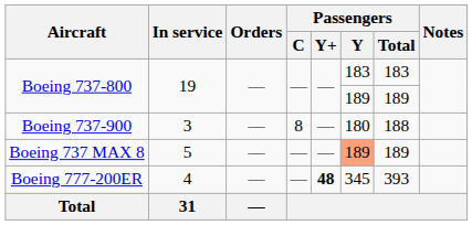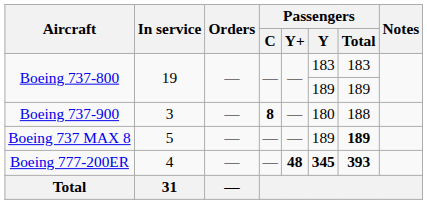Boeing 737-900 | Passengers / C: normal -> bold
Boeing 737 MAX 8 | Passengers / Y: lightsalmon background -> no background
Boeing 737 MAX 8 | Passengers / Total: normal -> bold
Boeing 777-200ER | Passengers / Y: normal -> bold
Boeing 777-200ER | Passengers / Total: normal -> bold
